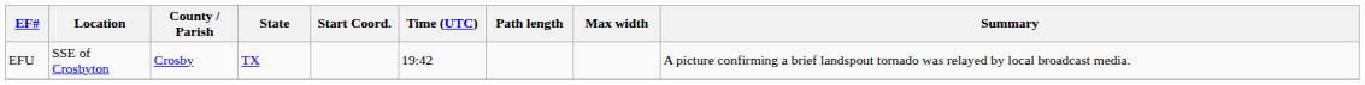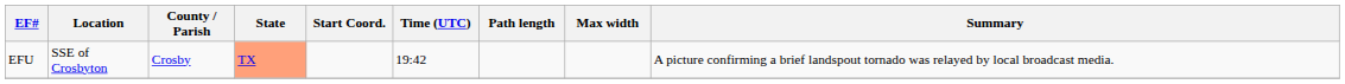EFU | State: no background -> lightsalmon background
